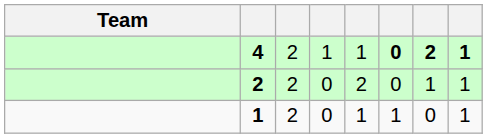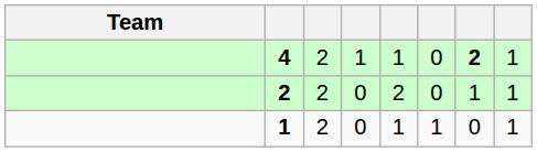4 | column 6: bold -> normal
4 | column 8: bold -> normal
